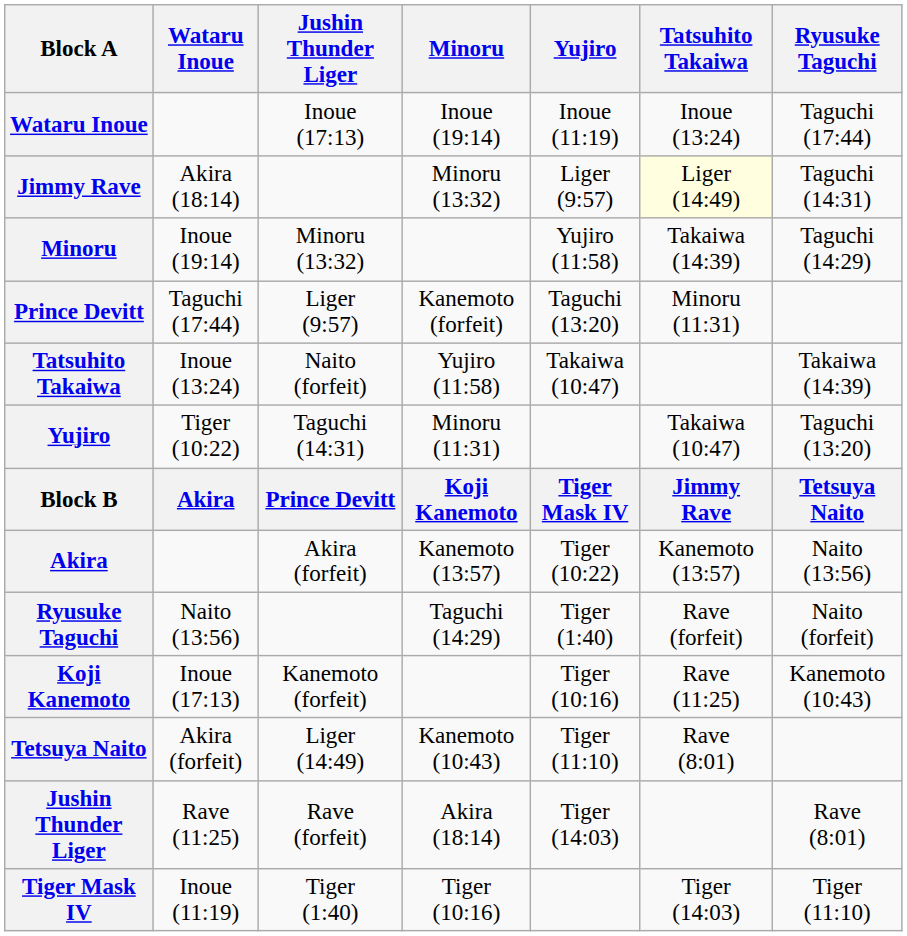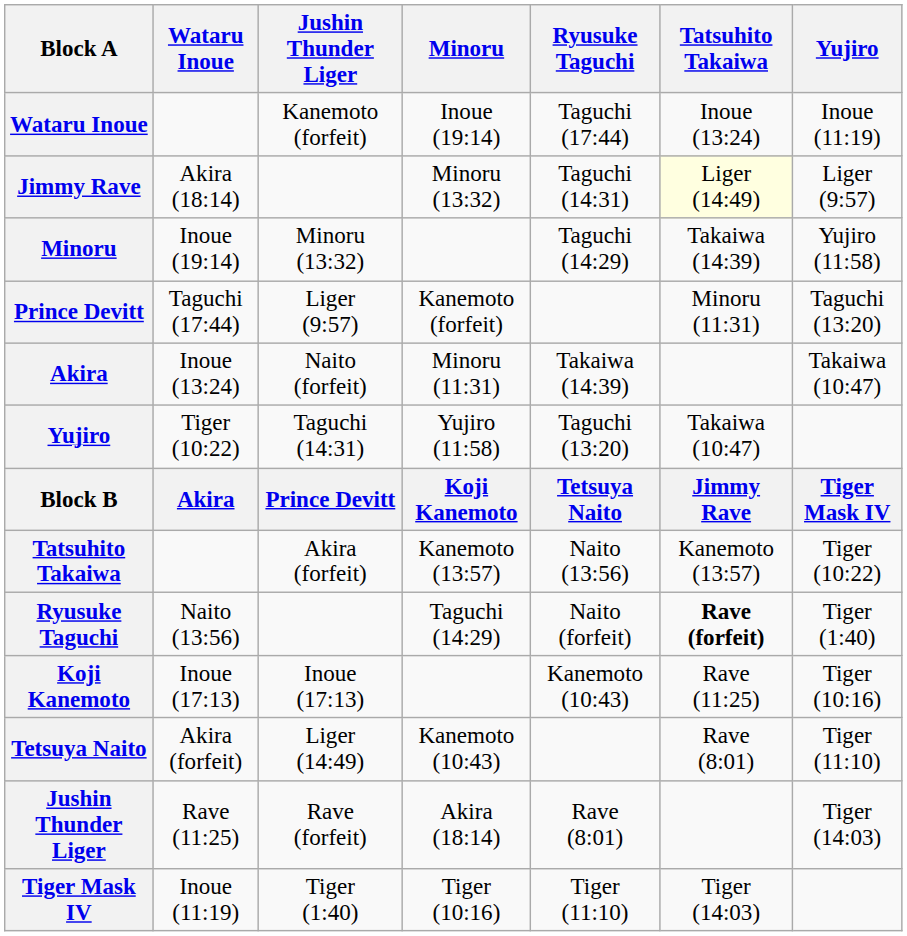columns swapped: Ryusuke Taguchi <-> Yujiro
row 2 | Jushin Thunder Liger: Inoue (17:13) -> Kanemoto (forfeit)
row 6 | Block A: Tatsuhito Takaiwa -> Akira
row 6 | Minoru: Yujiro (11:58) -> Minoru (11:31)
row 7 | Minoru: Minoru (11:31) -> Yujiro (11:58)
row 9 | Block A: Akira -> Tatsuhito Takaiwa
row 10 | Tatsuhito Takaiwa: normal -> bold
row 11 | Jushin Thunder Liger: Kanemoto (forfeit) -> Inoue (17:13)
